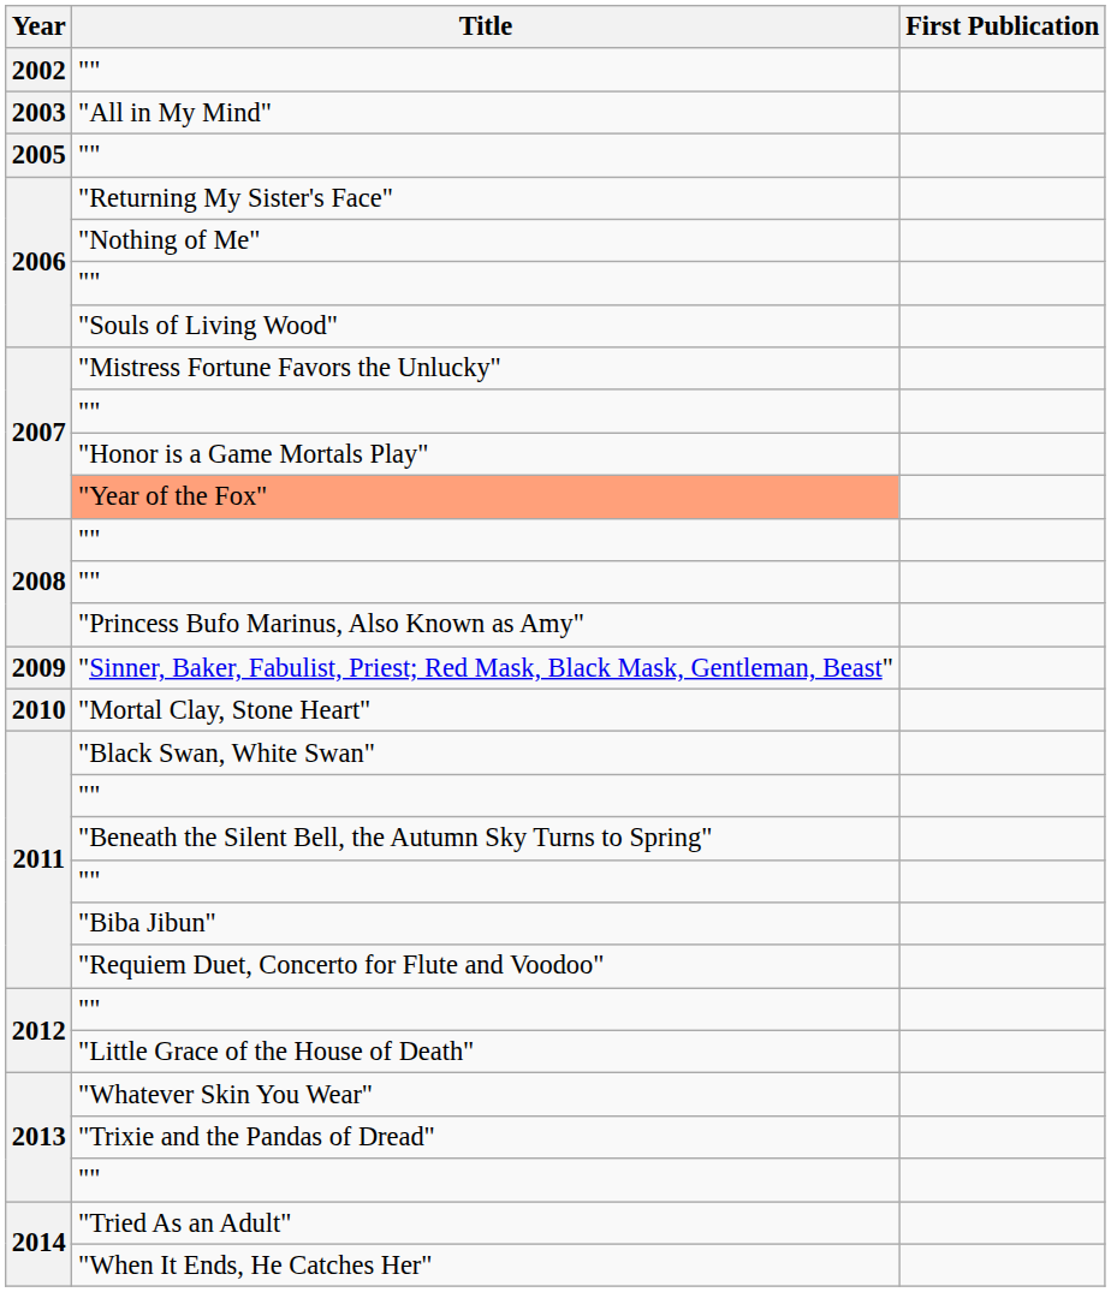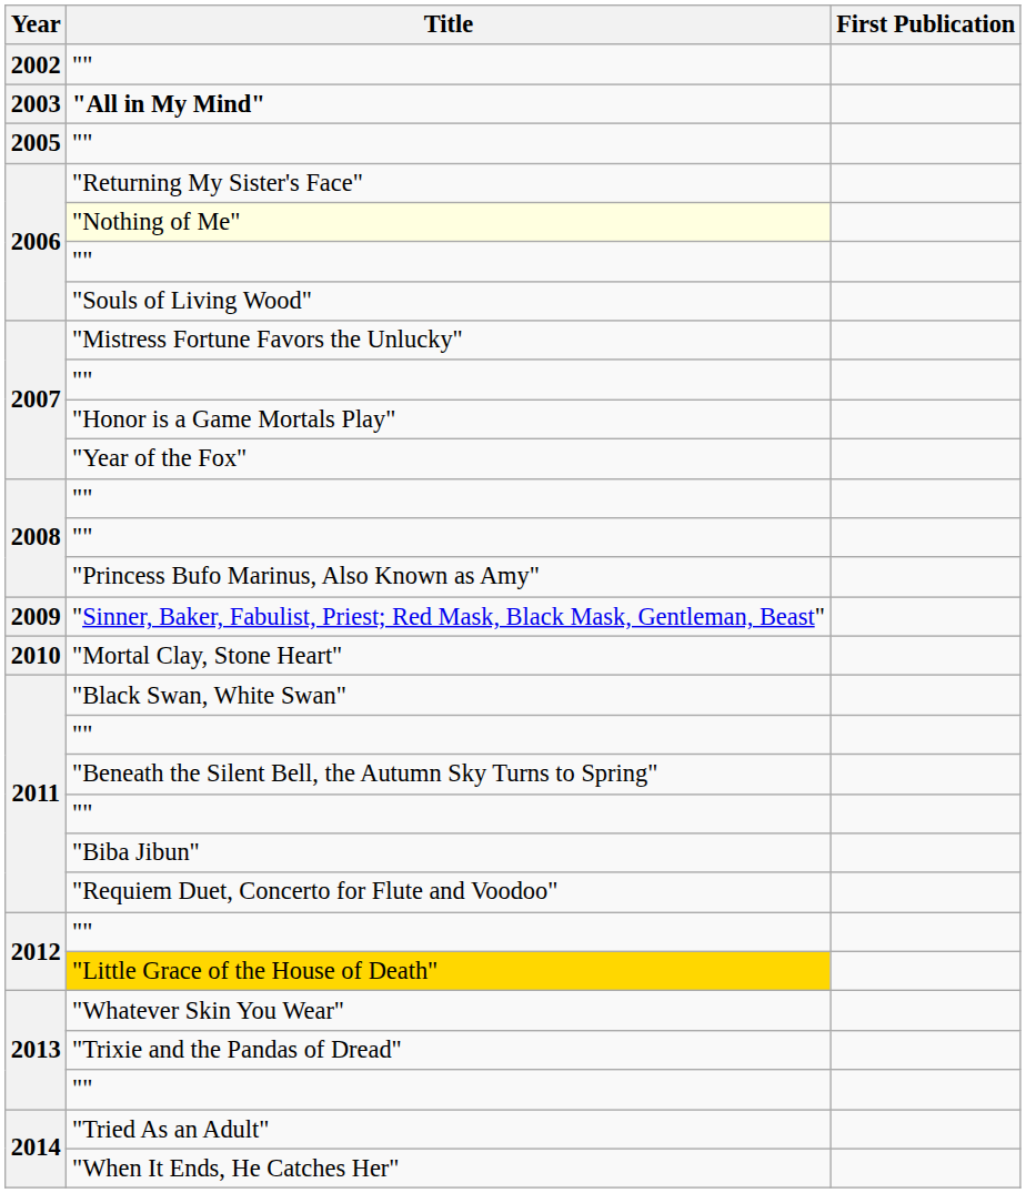"All in My Mind" | Title: normal -> bold
"Nothing of Me" | Title: no background -> lightyellow background
"Year of the Fox" | Title: lightsalmon background -> no background
"Little Grace of the House of Death" | Title: no background -> gold background
